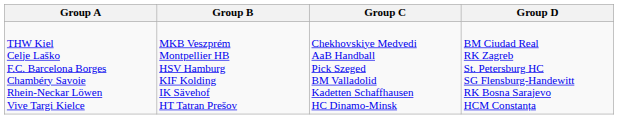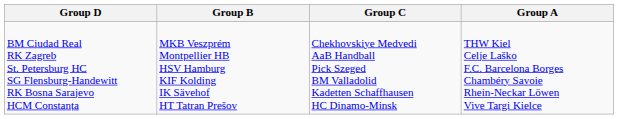columns swapped: Group A <-> Group D
